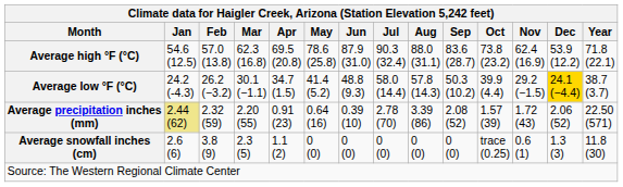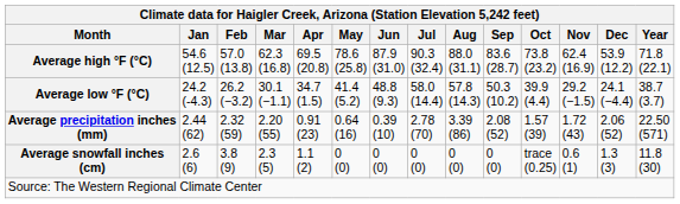Average low °F (°C) | Dec: gold background -> no background
Average precipitation inches (mm) | Jan: khaki background -> no background
